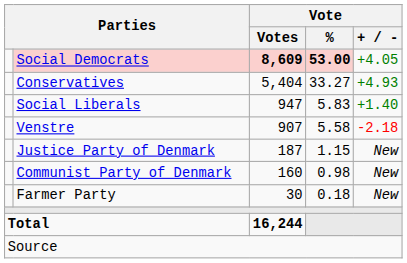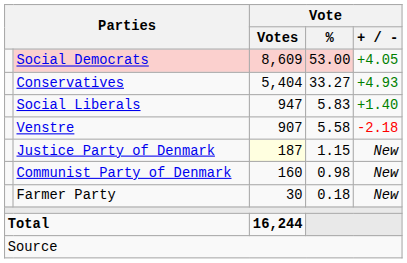Social Democrats | Vote / Votes: bold -> normal
Social Democrats | Vote / %: bold -> normal
Justice Party of Denmark | Vote / Votes: no background -> lightyellow background
